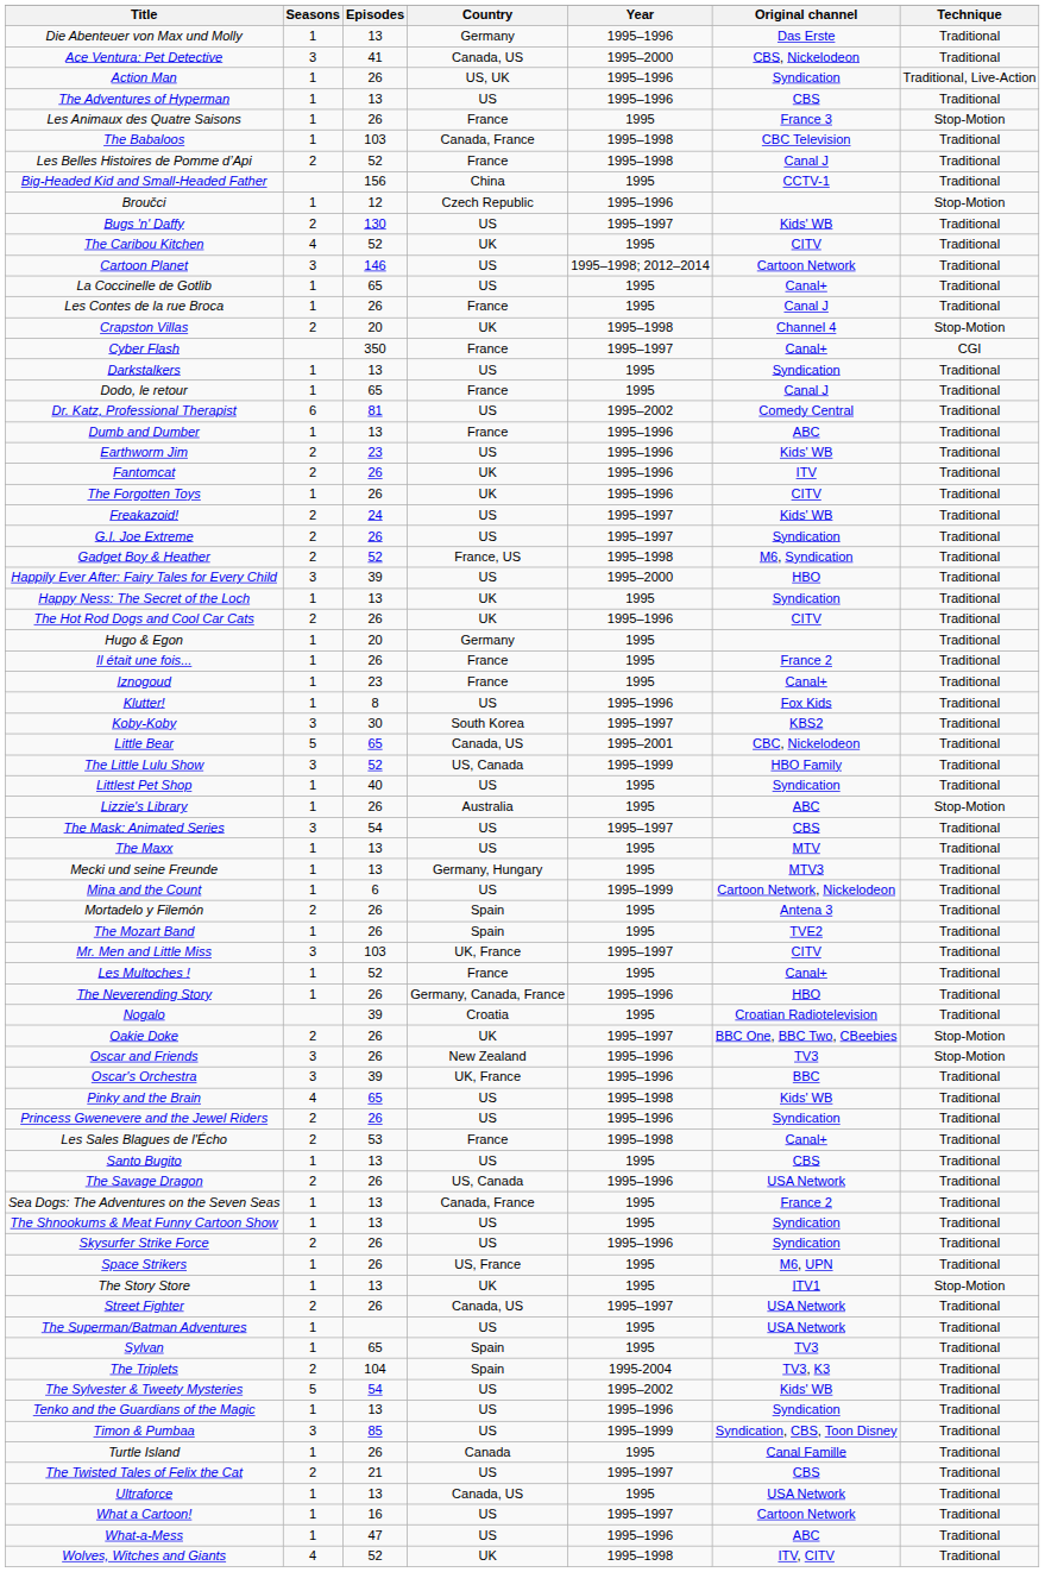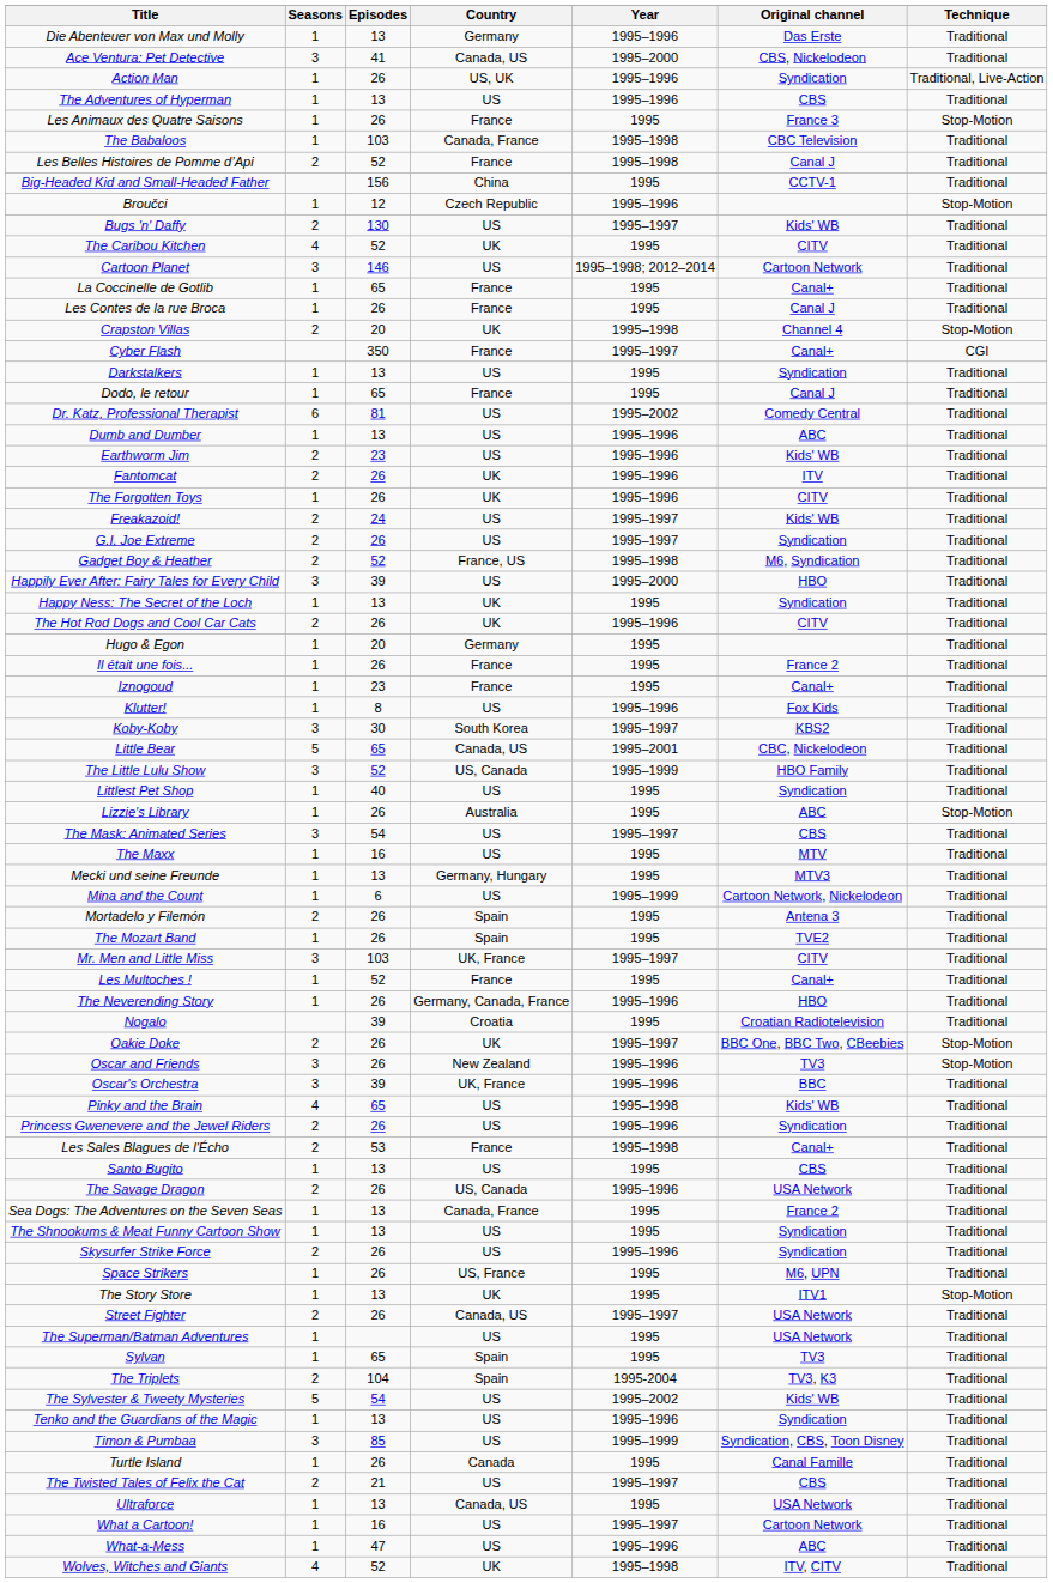La Coccinelle de Gotlib | Country: US -> France
Dumb and Dumber | Country: France -> US
The Maxx | Episodes: 13 -> 16
